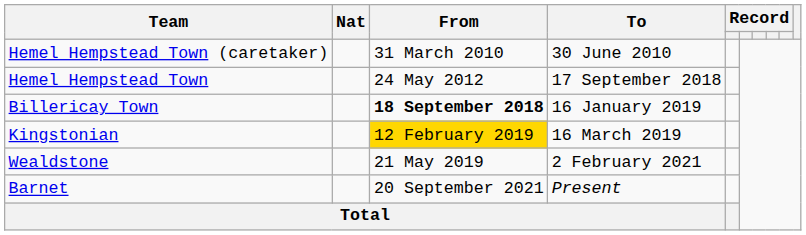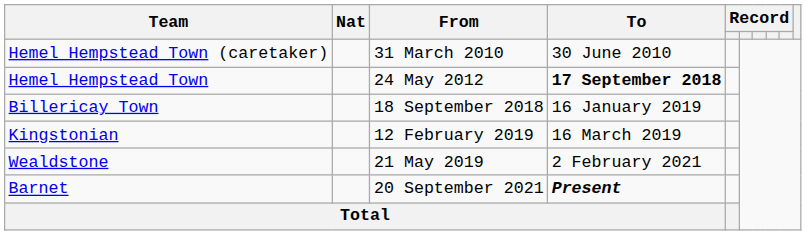Hemel Hempstead Town | To: normal -> bold
Billericay Town | From: bold -> normal
Kingstonian | From: gold background -> no background
Barnet | To: normal -> bold
